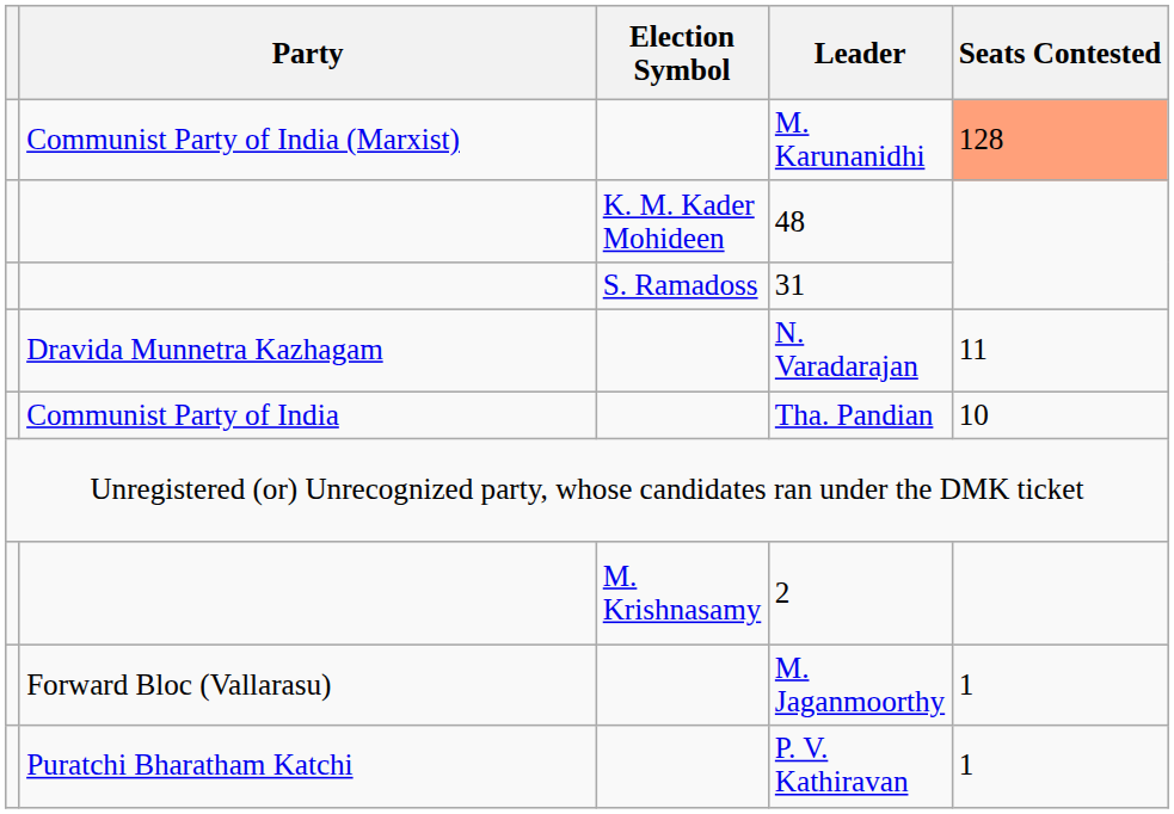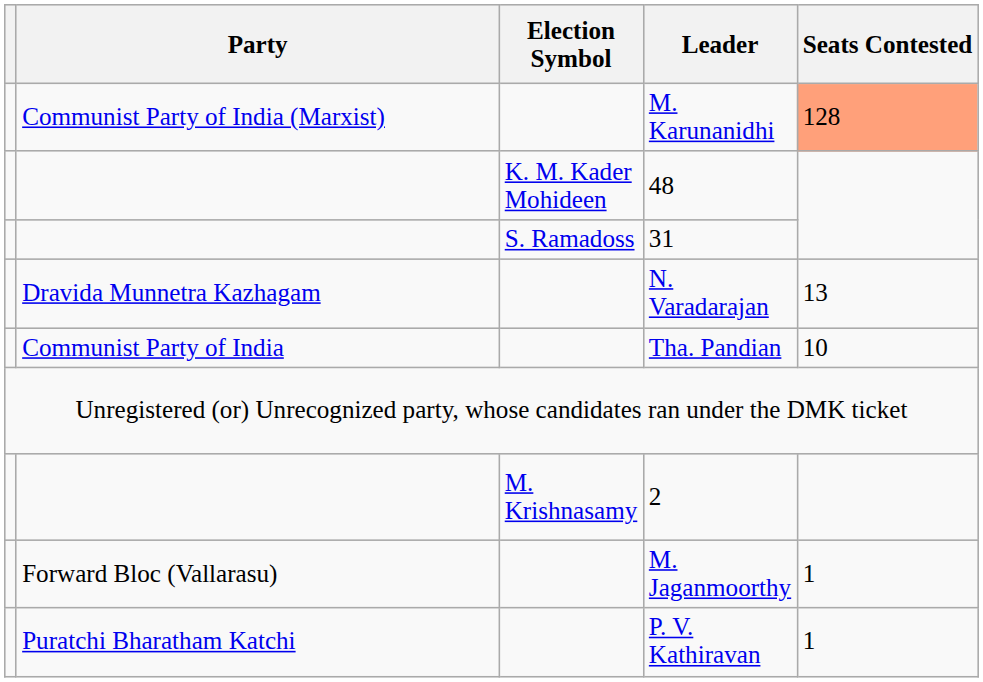N. Varadarajan | column 5: 11 -> 13
